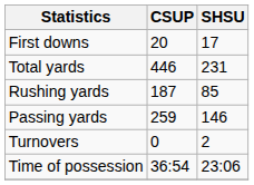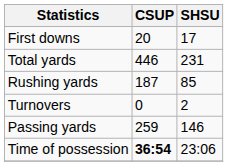rows swapped: Passing yards <-> Turnovers
Time of possession | CSUP: normal -> bold
